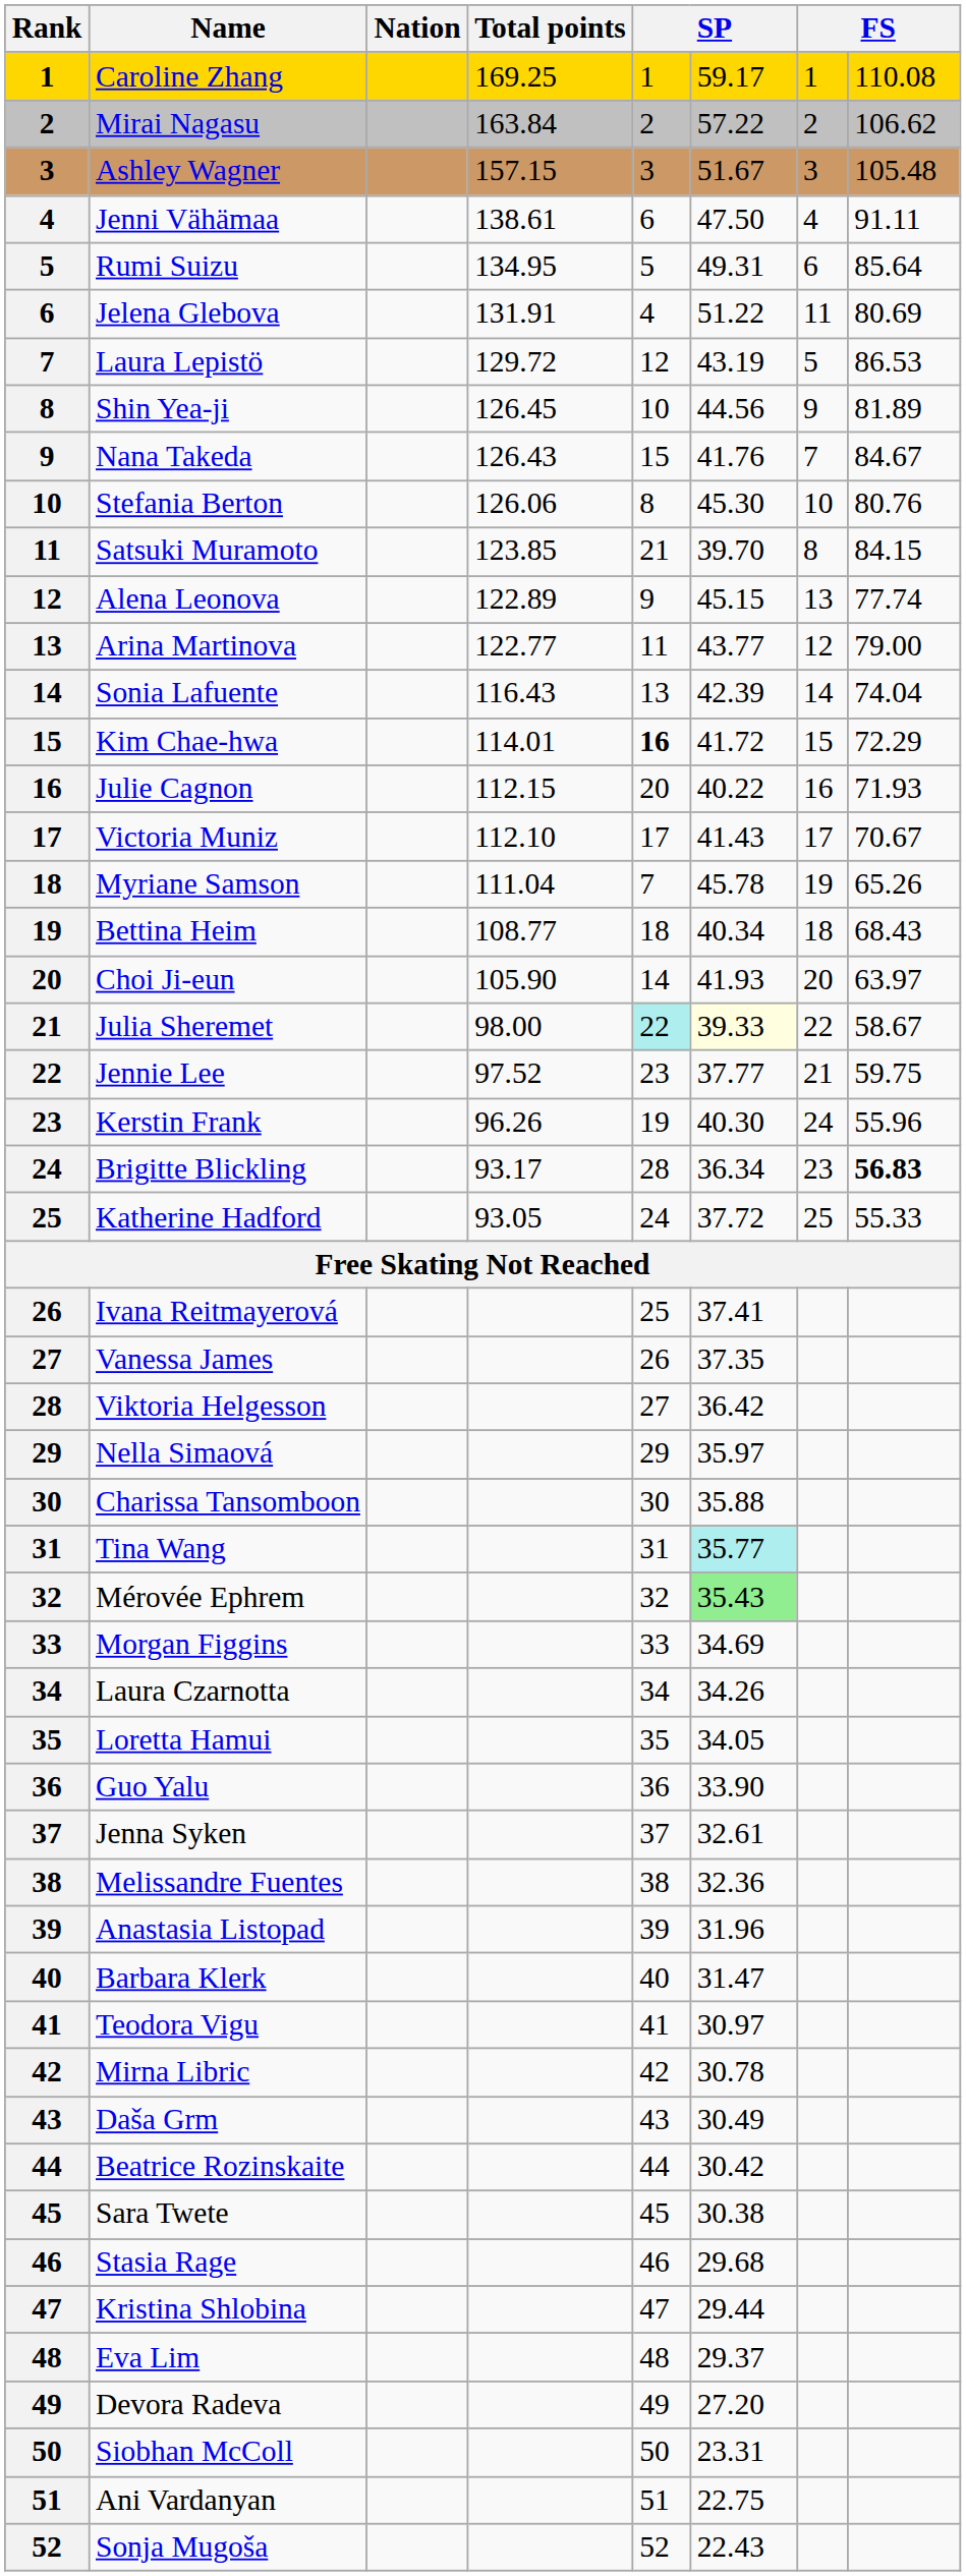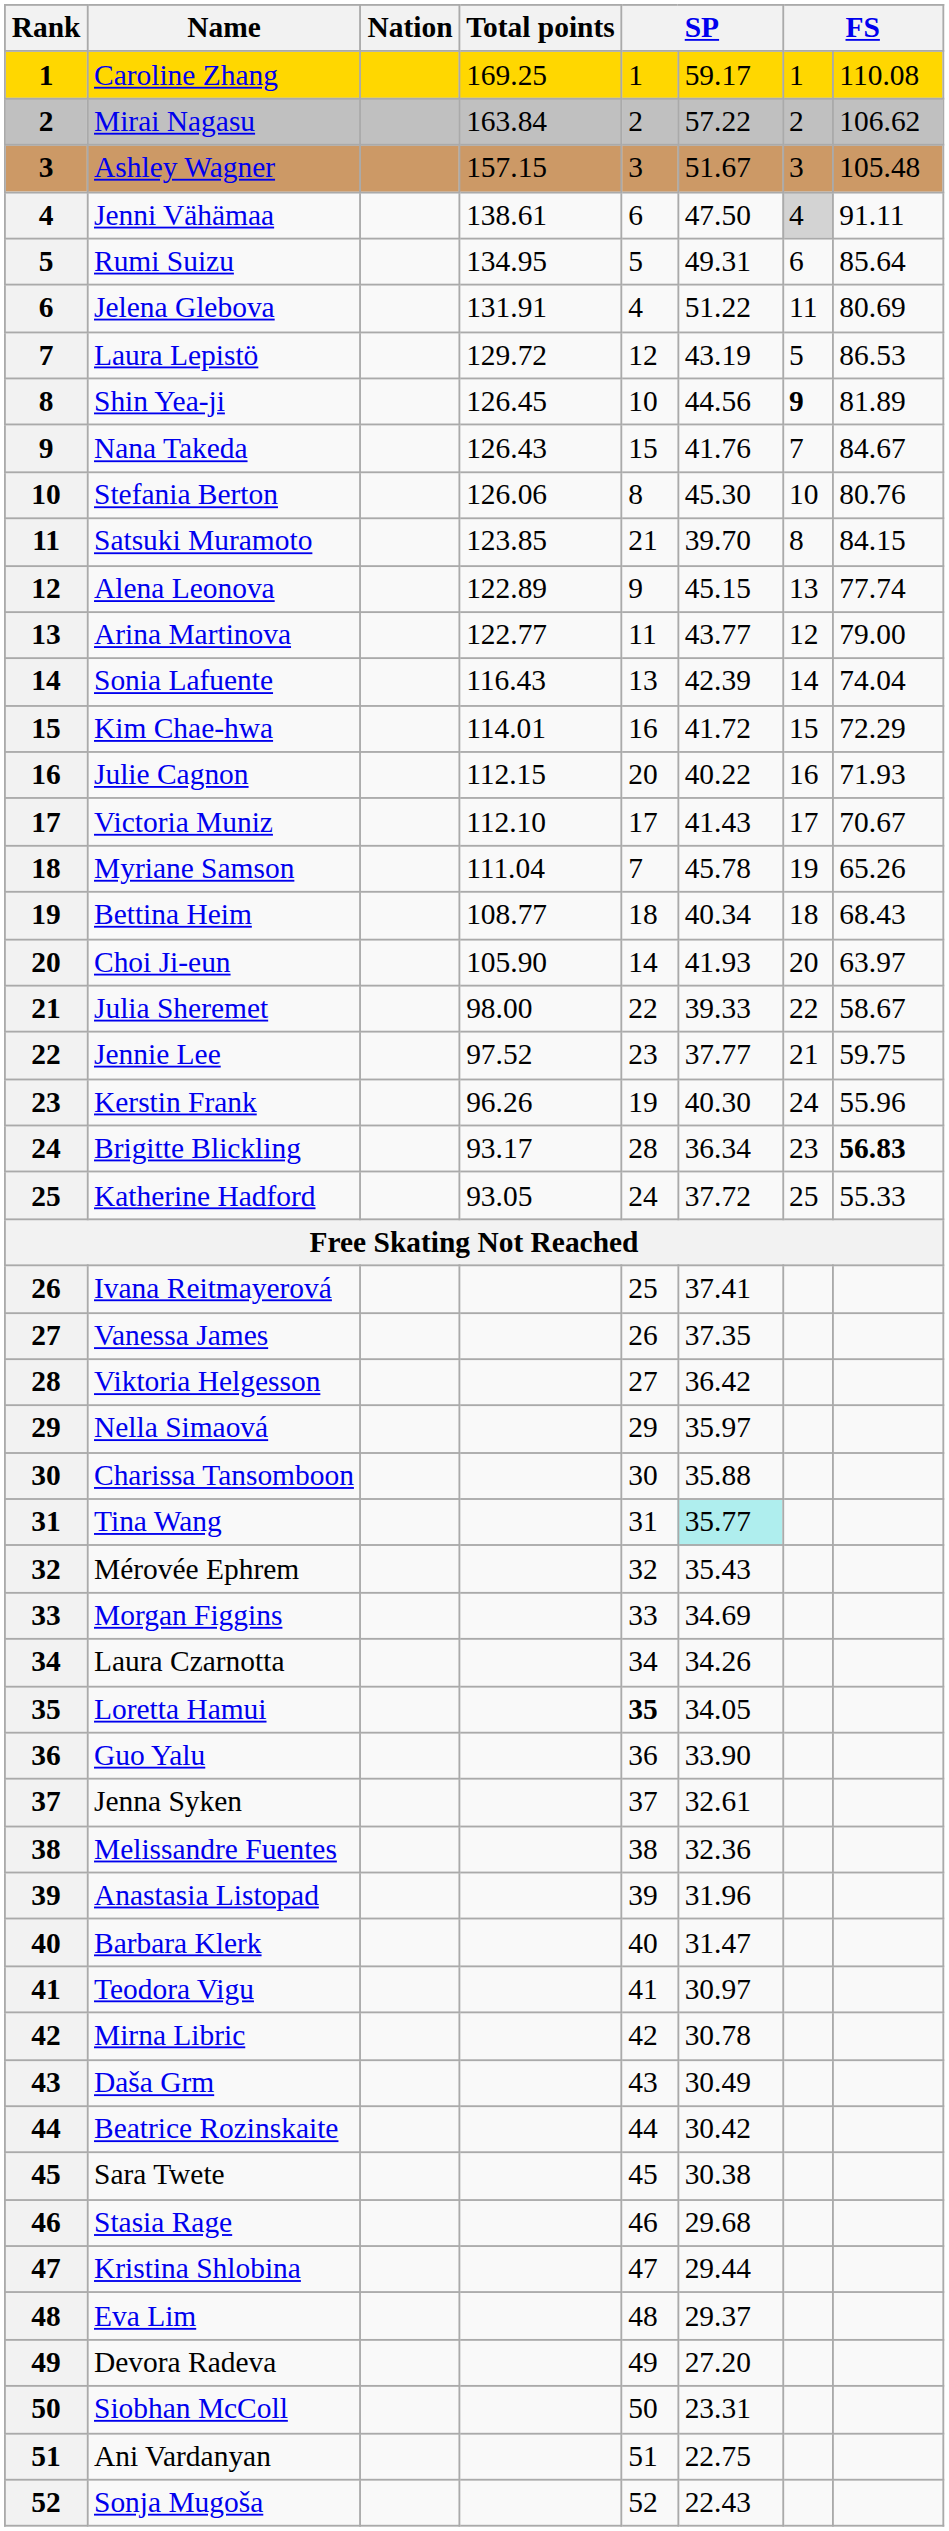Jenni Vähämaa | column 7: no background -> lightgrey background
Shin Yea-ji | column 7: normal -> bold
Kim Chae-hwa | column 5: bold -> normal
Julia Sheremet | column 5: paleturquoise background -> no background
Julia Sheremet | column 6: lightyellow background -> no background
Mérovée Ephrem | column 6: lightgreen background -> no background
Loretta Hamui | column 5: normal -> bold
